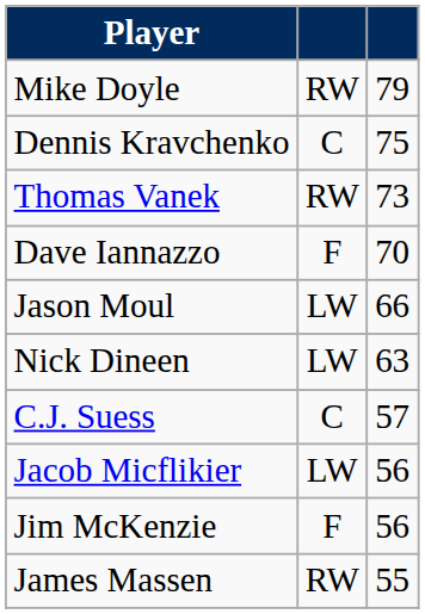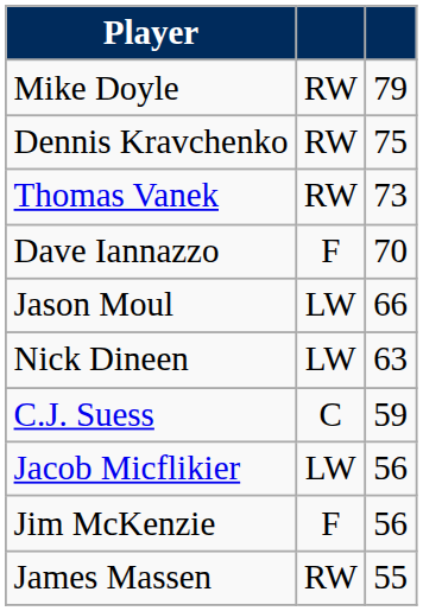Dennis Kravchenko | column 2: C -> RW
C.J. Suess | column 3: 57 -> 59
